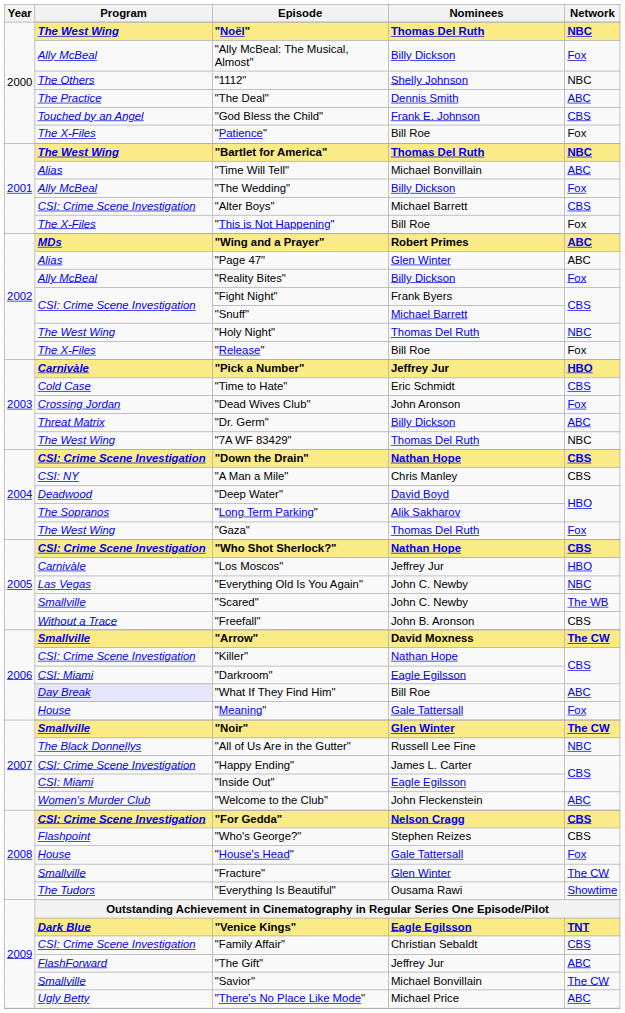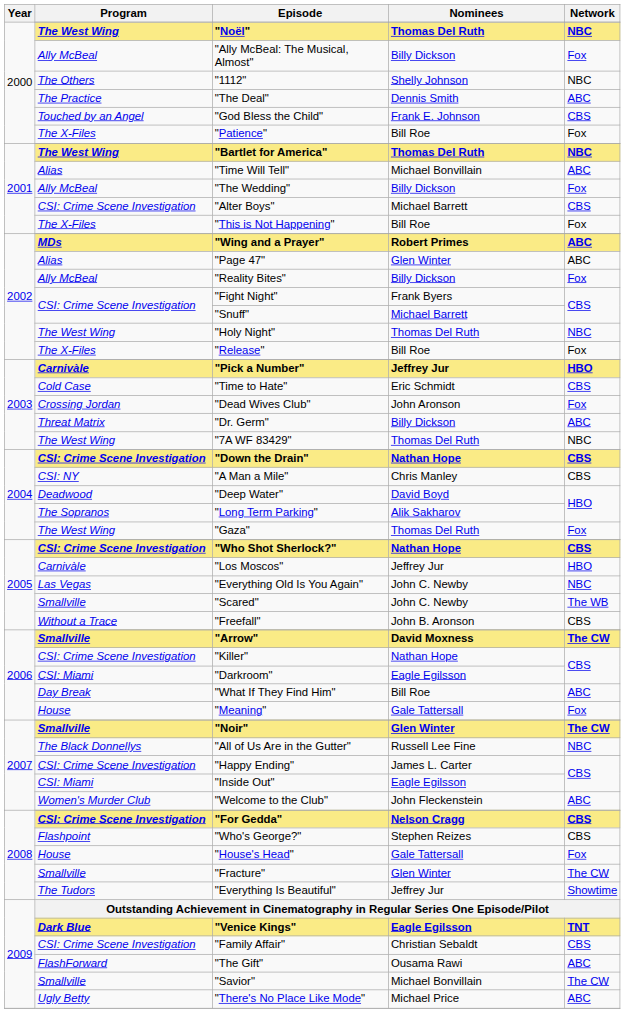"What If They Find Him" | Program: lavender background -> no background
"Everything Is Beautiful" | Nominees: Ousama Rawi -> Jeffrey Jur
"The Gift" | Nominees: Jeffrey Jur -> Ousama Rawi
